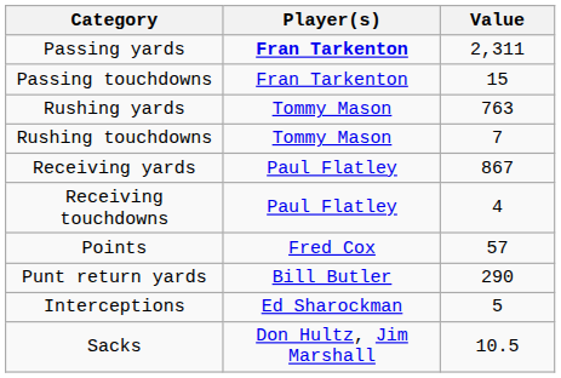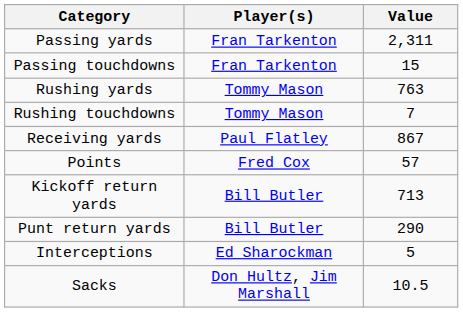Passing yards | Player(s): bold -> normal
- row: Receiving touchdowns | Paul Flatley | 4
+ row: Kickoff return yards | Bill Butler | 713
